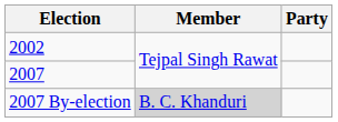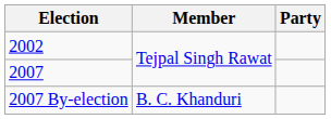2007 By-election | Member: lightgrey background -> no background
